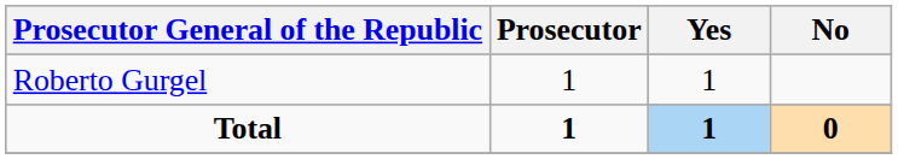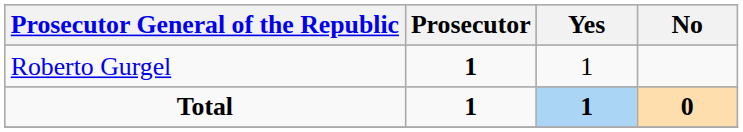Roberto Gurgel | Prosecutor: normal -> bold
